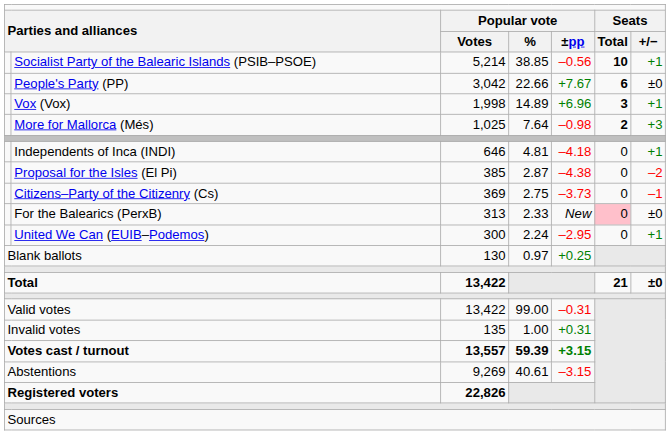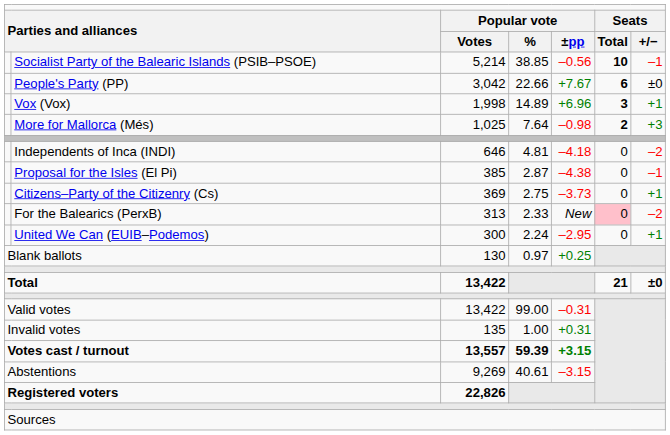Socialist Party of the Balearic Islands (PSIB–PSOE) | column 7: +1 -> –1
Independents of Inca (INDI) | column 7: +1 -> –2
Proposal for the Isles (El Pi) | column 7: –2 -> –1
Citizens–Party of the Citizenry (Cs) | column 7: –1 -> +1
For the Balearics (PerxB) | column 7: ±0 -> –2
